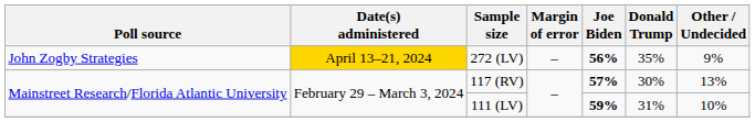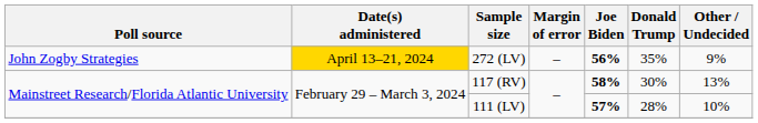117 (RV) | Joe Biden: 57% -> 58%
111 (LV) | Joe Biden: 59% -> 57%
111 (LV) | Donald Trump: 31% -> 28%
